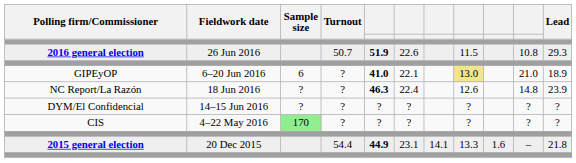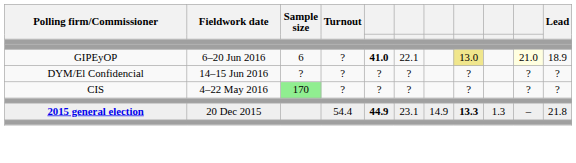- row: 2016 general election | 26 Jun 2016 | 50.7 | 51.9 | 22.6 | 11.5 | 10.8 | 29.3
GIPEyOP | column 10: no background -> lightyellow background
- row: NC Report/La Razón | 18 Jun 2016 | ? | ? | 46.3 | 22.4 | 12.6 | 14.8 | 23.9
2015 general election | column 7: 14.1 -> 14.9
2015 general election | column 8: normal -> bold
2015 general election | column 9: 1.6 -> 1.3
